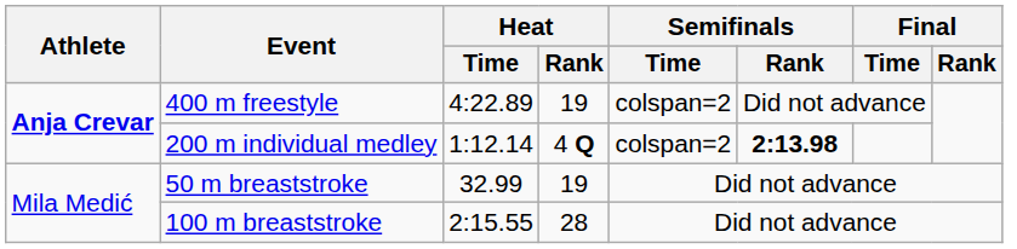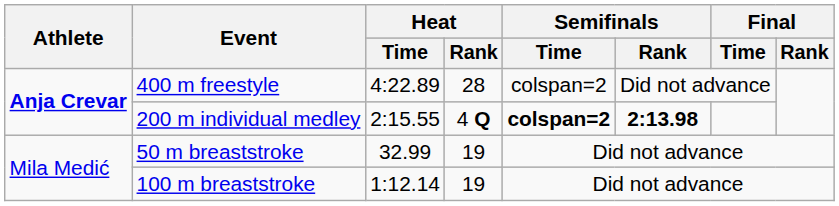400 m freestyle | Heat / Rank: 19 -> 28
200 m individual medley | Heat / Time: 1:12.14 -> 2:15.55
200 m individual medley | Semifinals / Time: normal -> bold
100 m breaststroke | Heat / Time: 2:15.55 -> 1:12.14
100 m breaststroke | Heat / Rank: 28 -> 19
